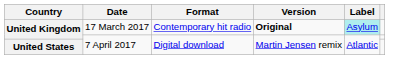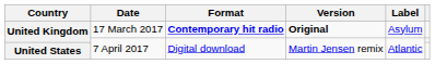United Kingdom / 17 March 2017 | Format: normal -> bold
United Kingdom / 17 March 2017 | Label: paleturquoise background -> no background
